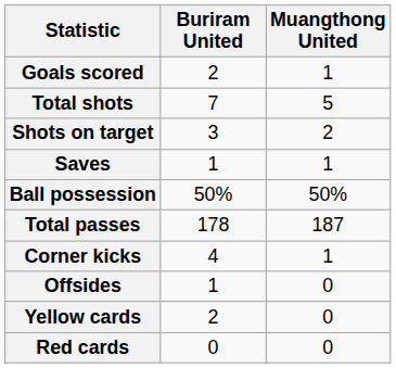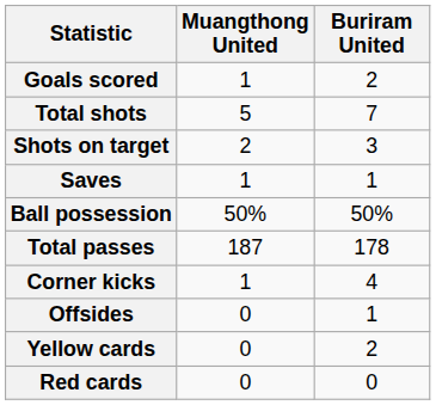columns swapped: Muangthong United <-> Buriram United
